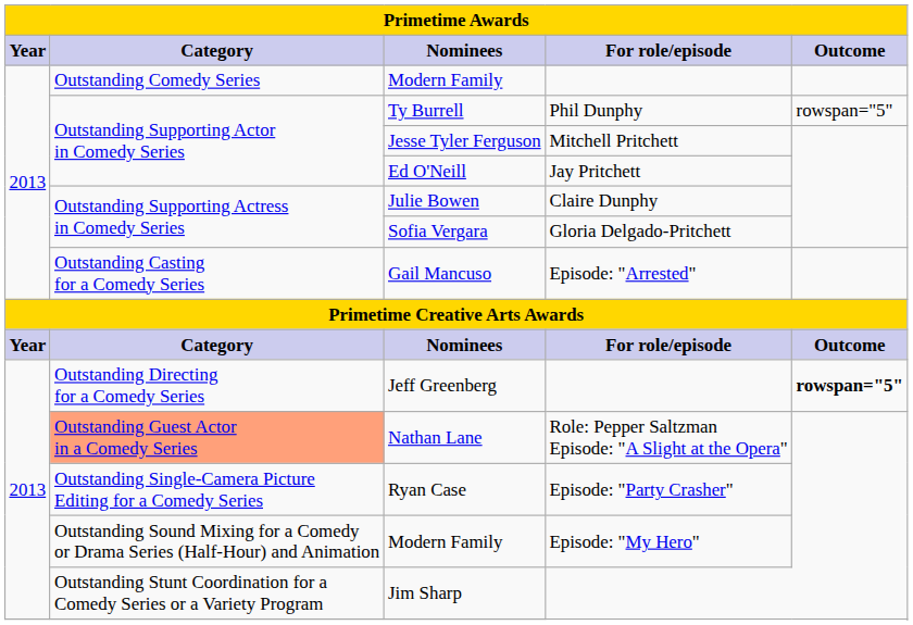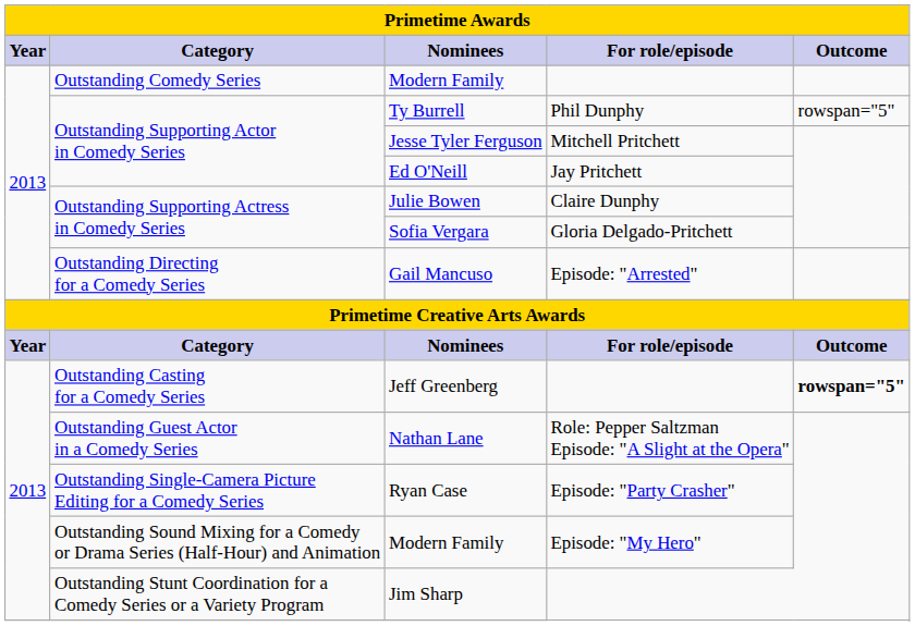Gail Mancuso | Category: Outstanding Casting for a Comedy Series -> Outstanding Directing for a Comedy Series
Jeff Greenberg | Category: Outstanding Directing for a Comedy Series -> Outstanding Casting for a Comedy Series
Nathan Lane | Category: lightsalmon background -> no background
